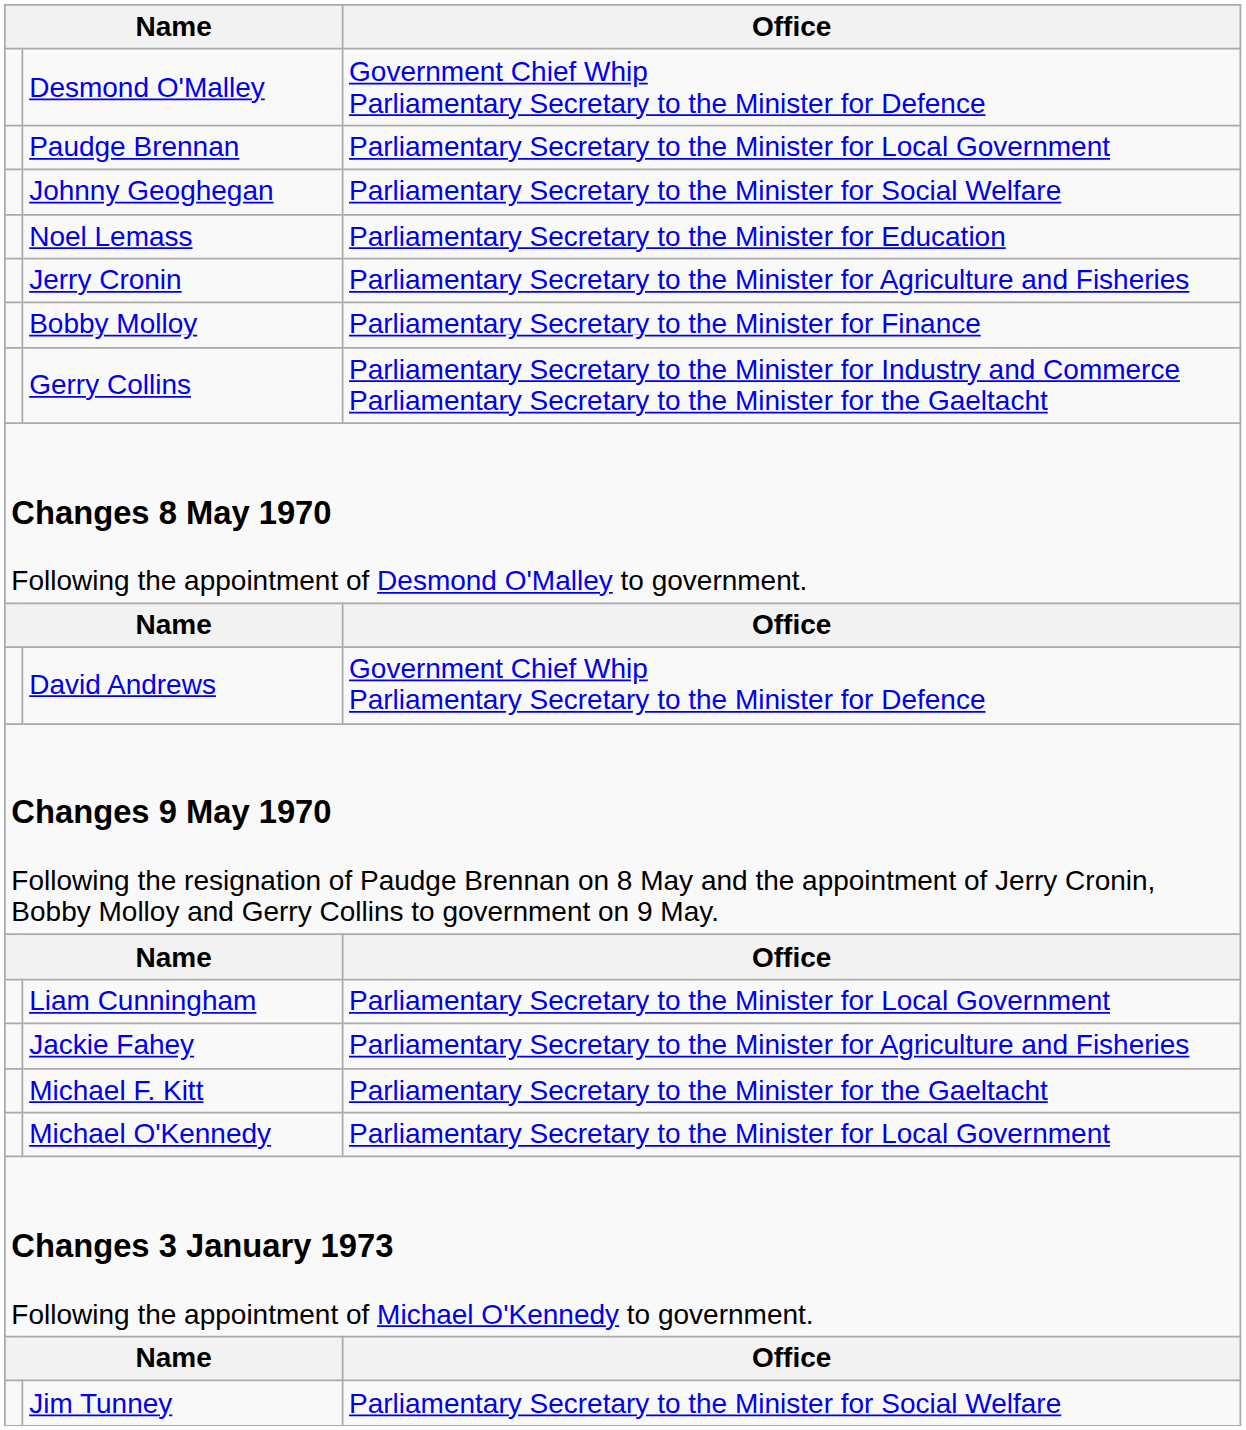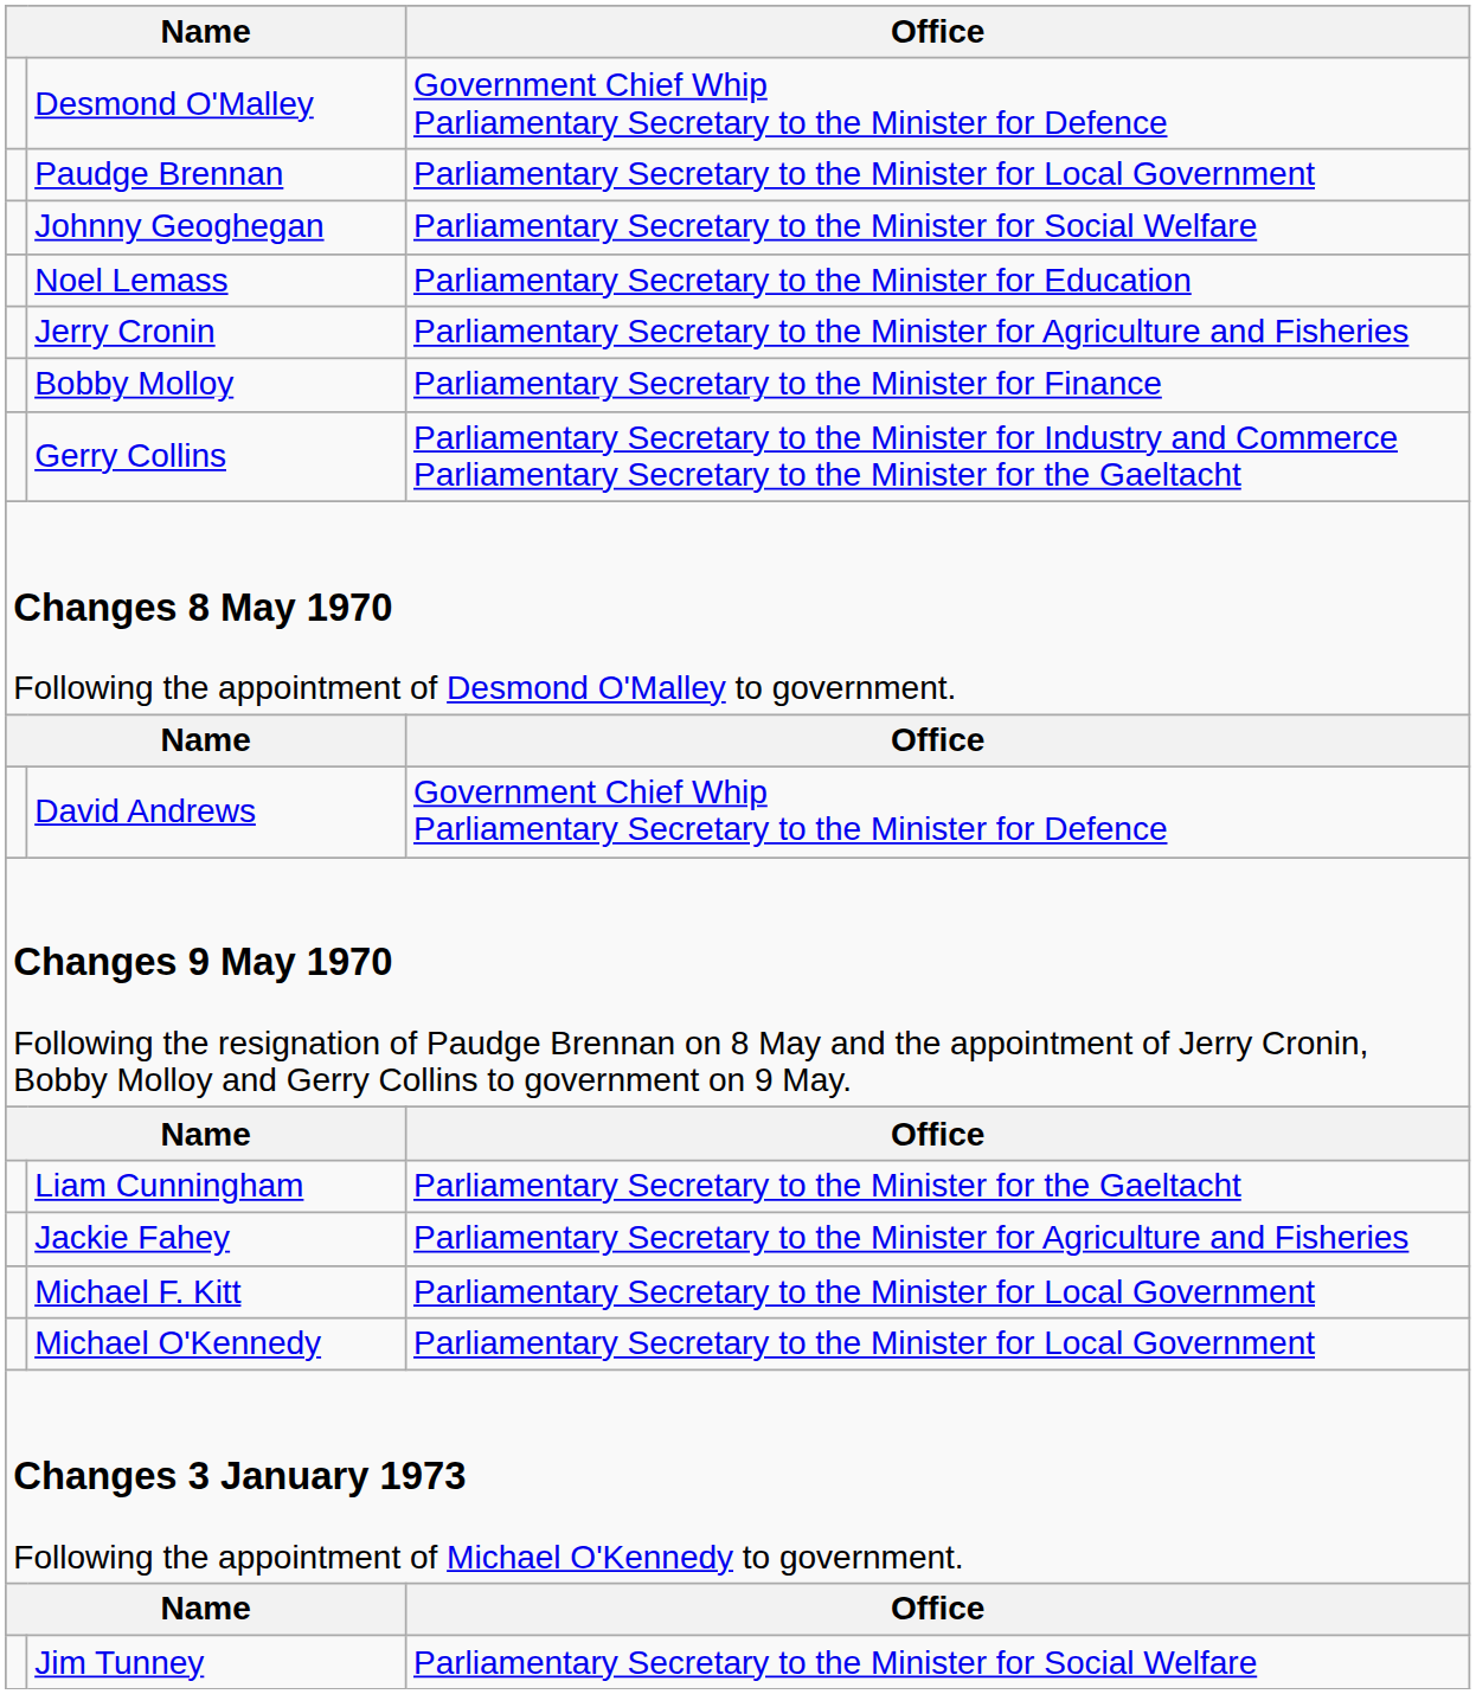Liam Cunningham | Office: Parliamentary Secretary to the Minister for Local Government -> Parliamentary Secretary to the Minister for the Gaeltacht
Michael F. Kitt | Office: Parliamentary Secretary to the Minister for the Gaeltacht -> Parliamentary Secretary to the Minister for Local Government
